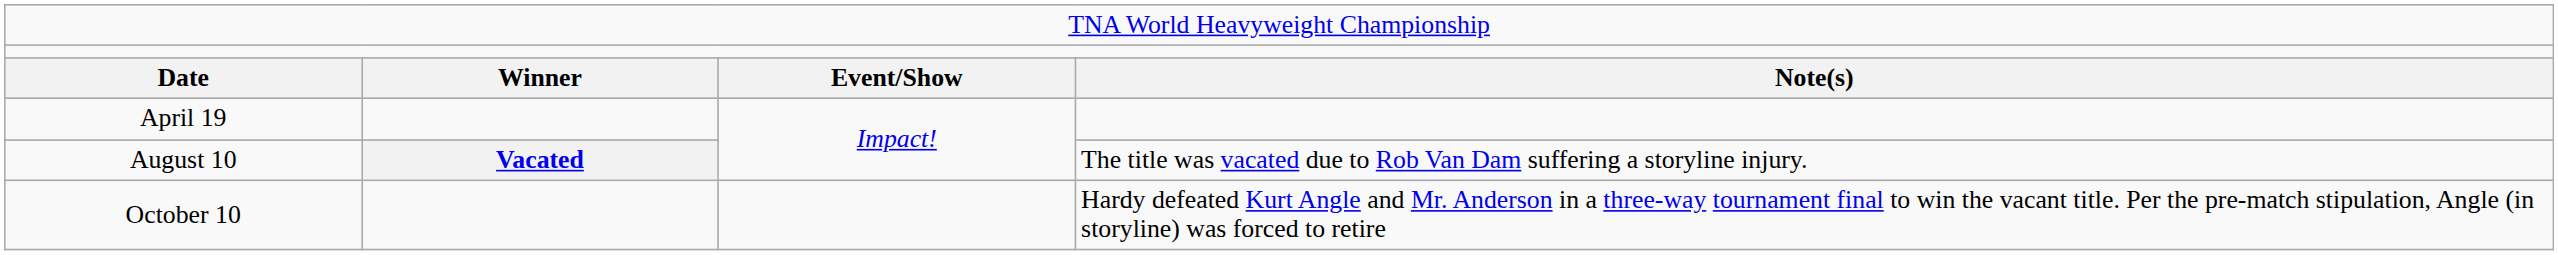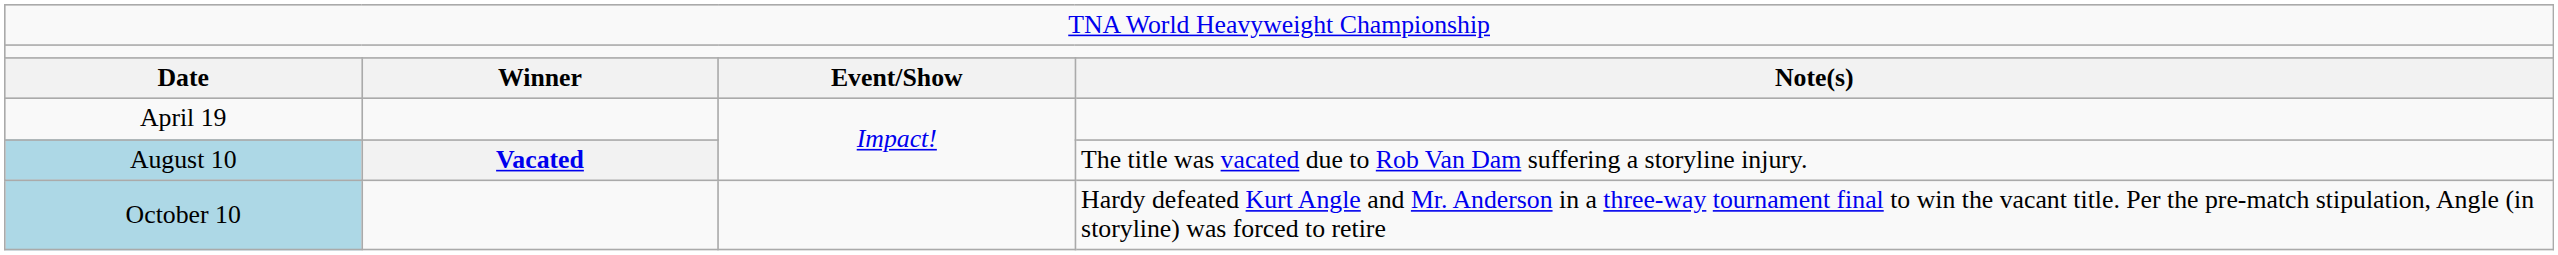August 10 | column 1: no background -> lightblue background
October 10 | column 1: no background -> lightblue background
